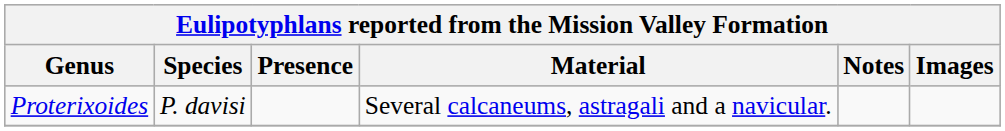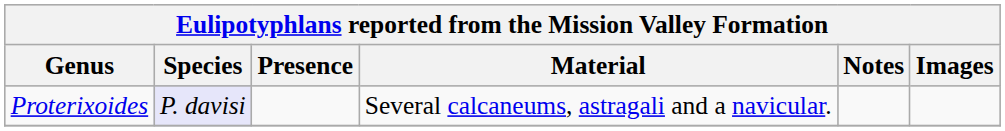Proterixoides | Species: no background -> lavender background
